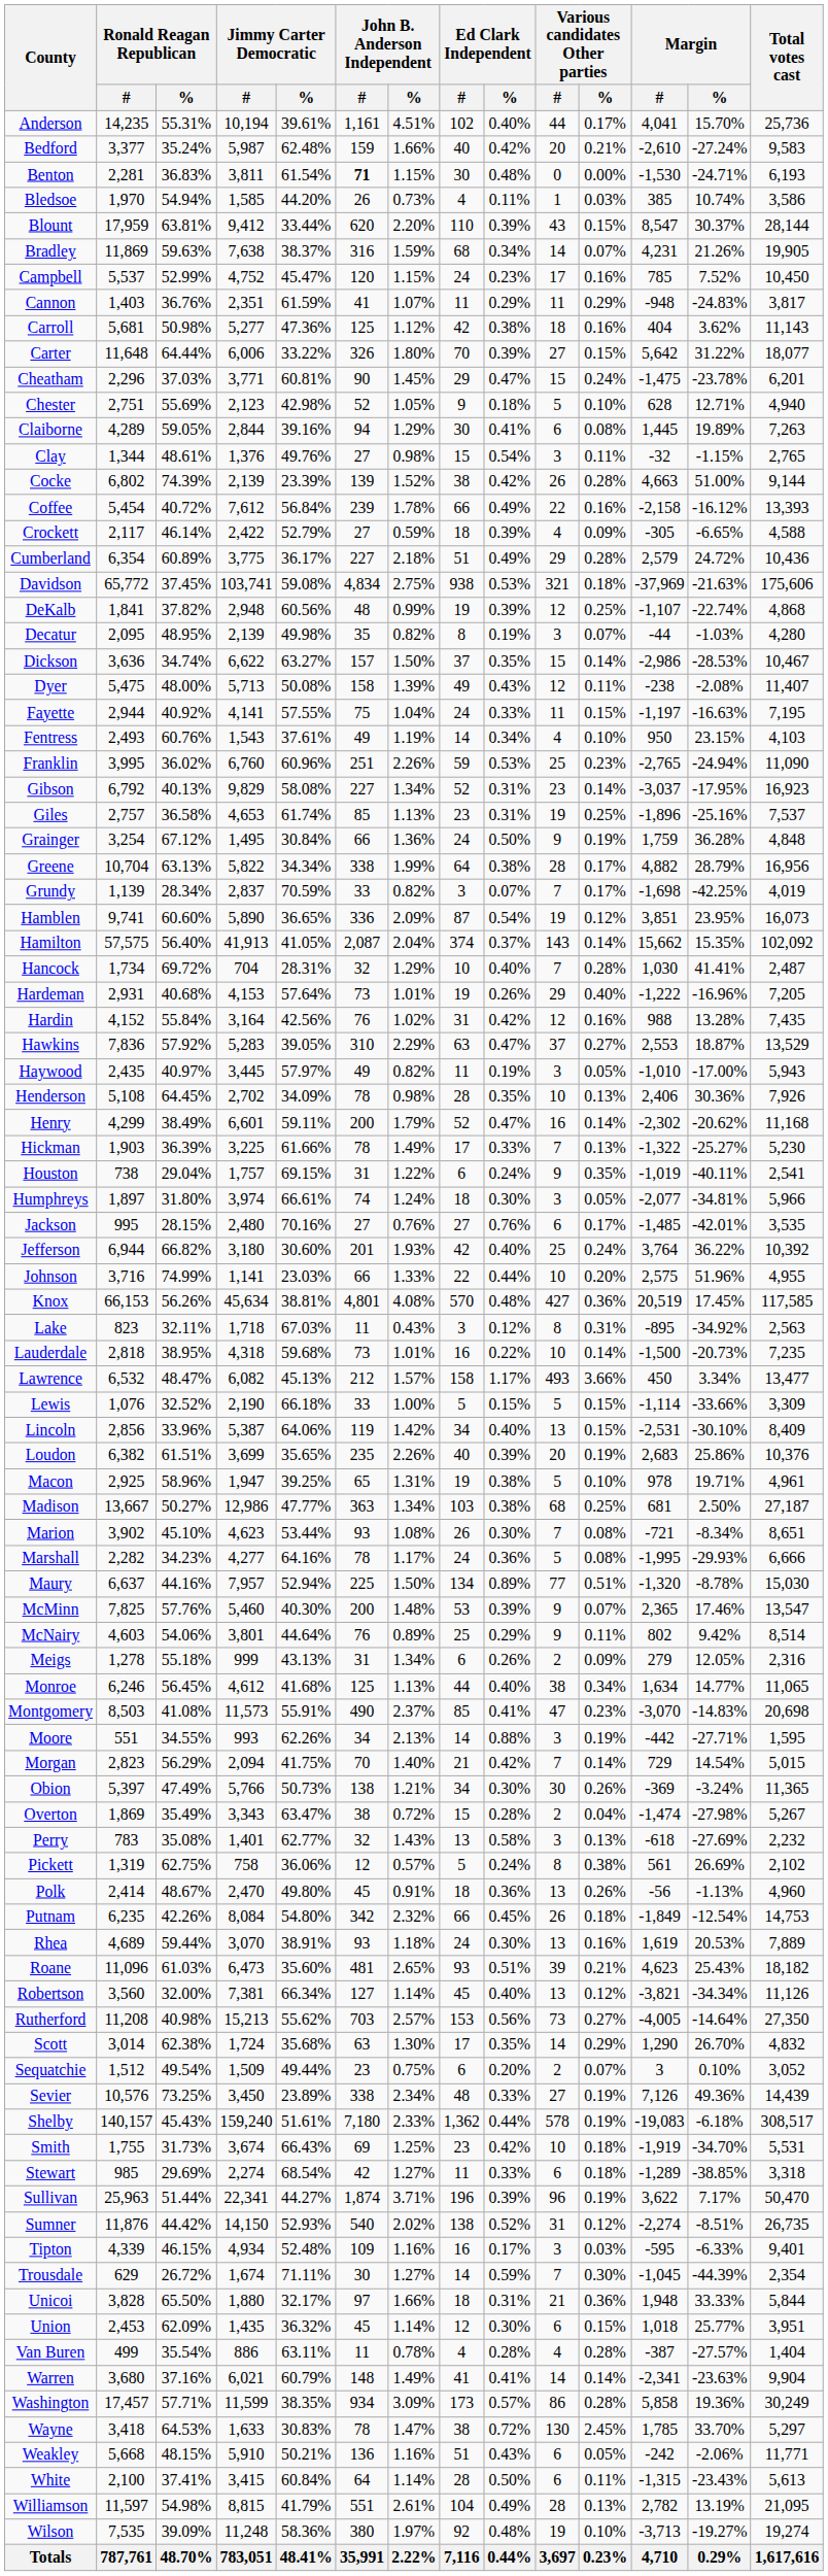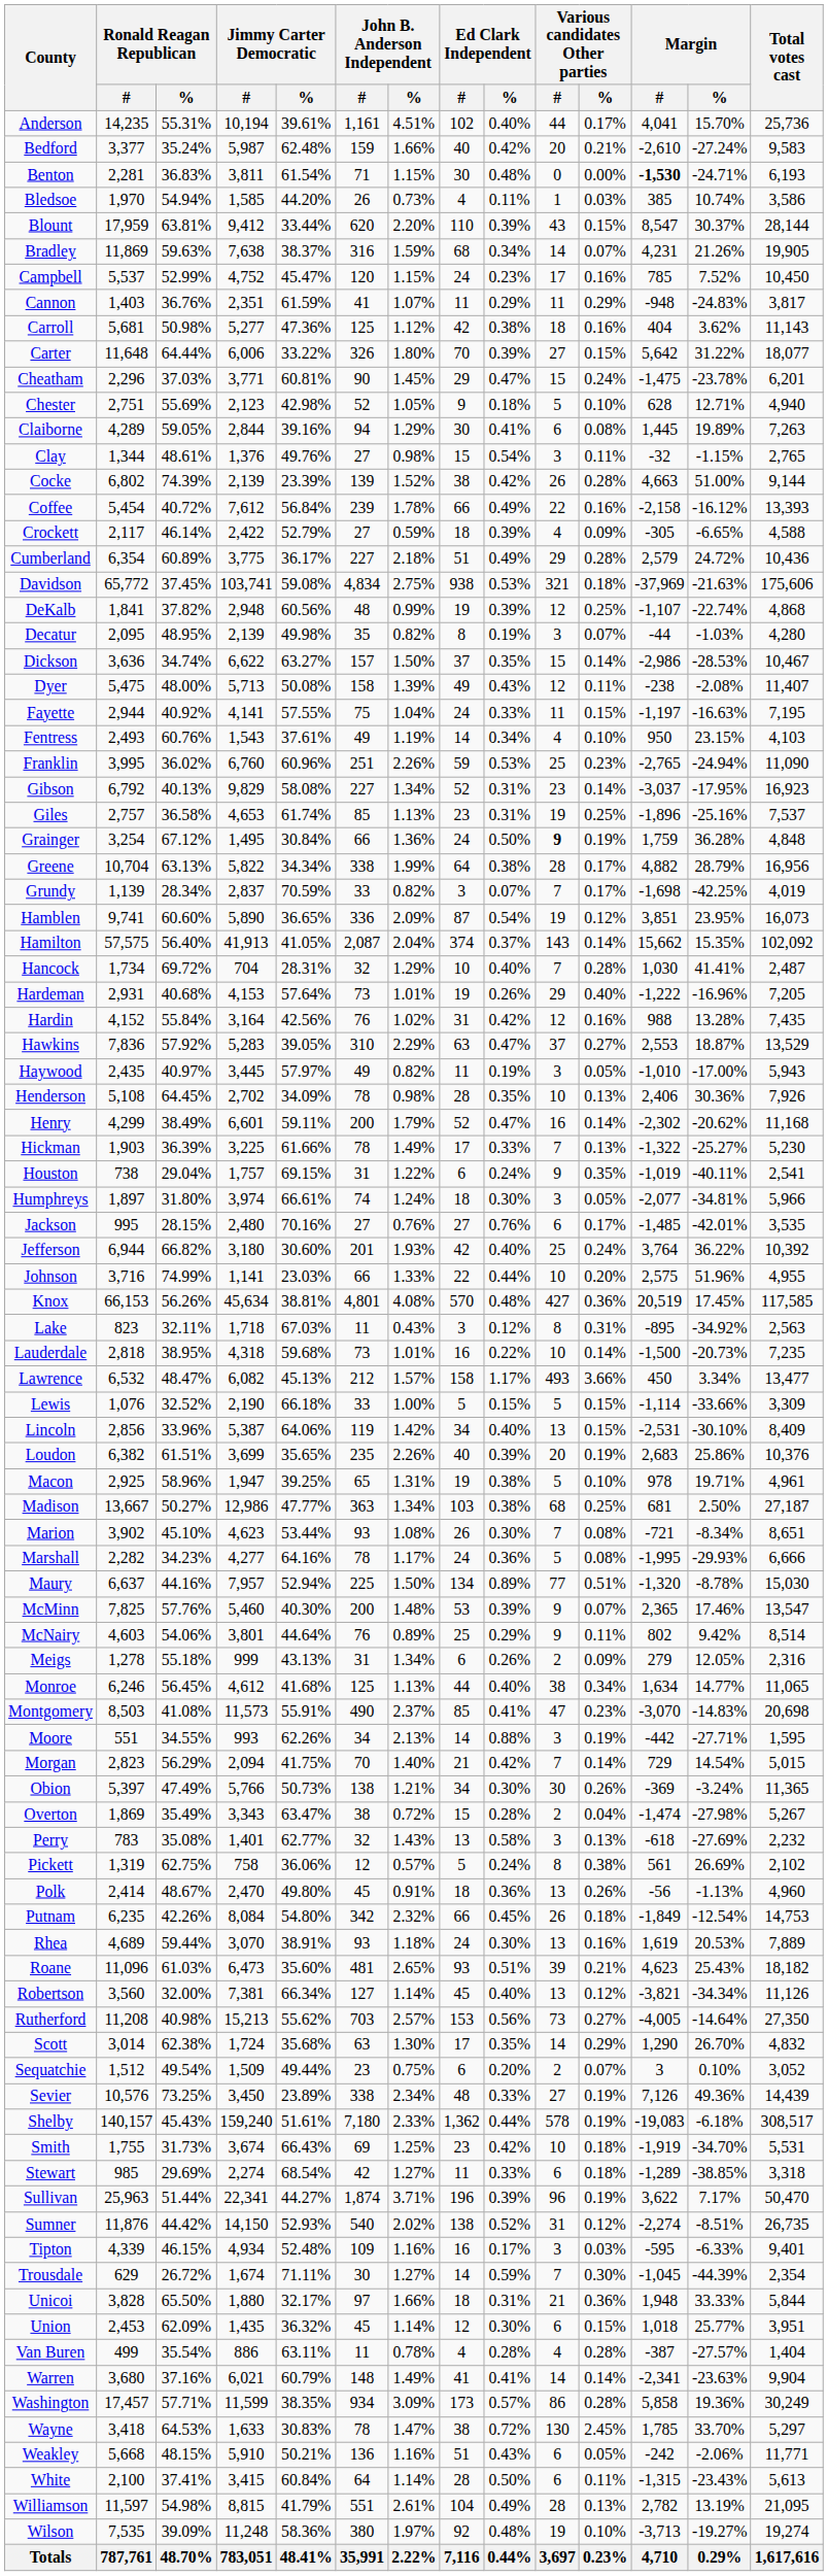Benton | John B. Anderson Independent / #: bold -> normal
Benton | Margin / #: normal -> bold
Grainger | Various candidates Other parties / #: normal -> bold
